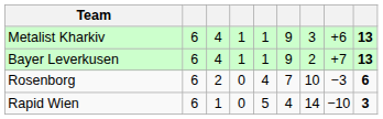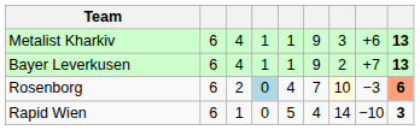Rosenborg | column 4: no background -> lightblue background
Rosenborg | column 7: no background -> lightyellow background
Rosenborg | column 9: no background -> lightsalmon background
